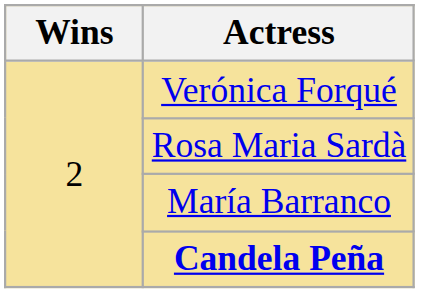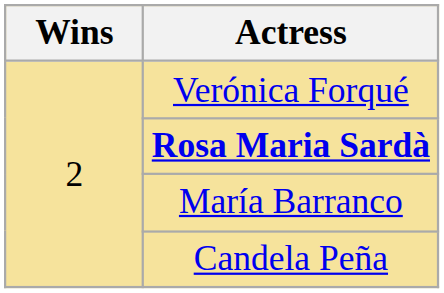Rosa Maria Sardà | Actress: normal -> bold
Candela Peña | Actress: bold -> normal
